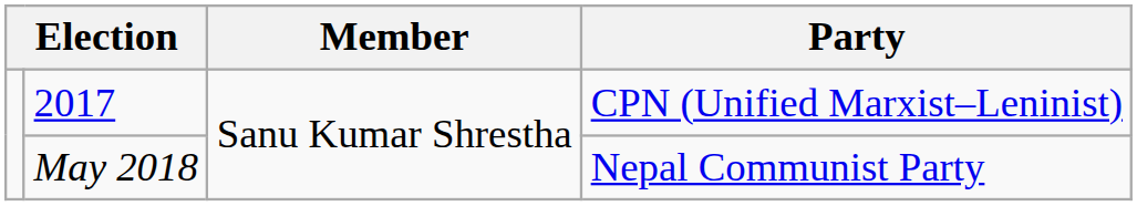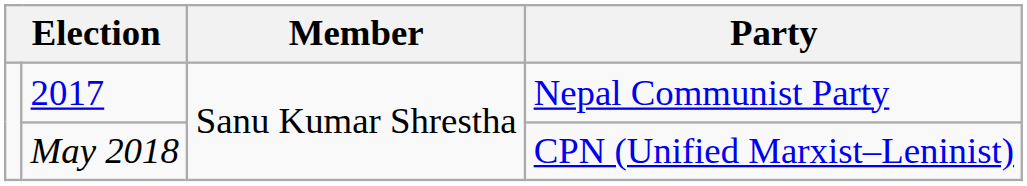2017 | Party: CPN (Unified Marxist–Leninist) -> Nepal Communist Party
May 2018 | Party: Nepal Communist Party -> CPN (Unified Marxist–Leninist)
